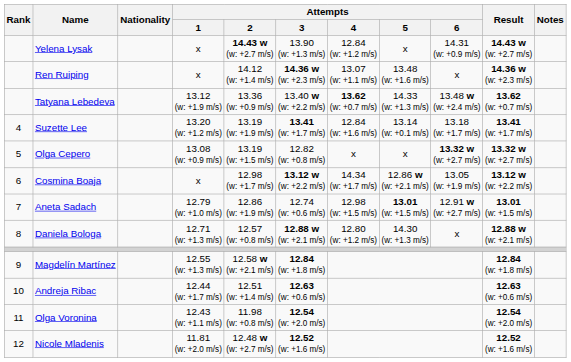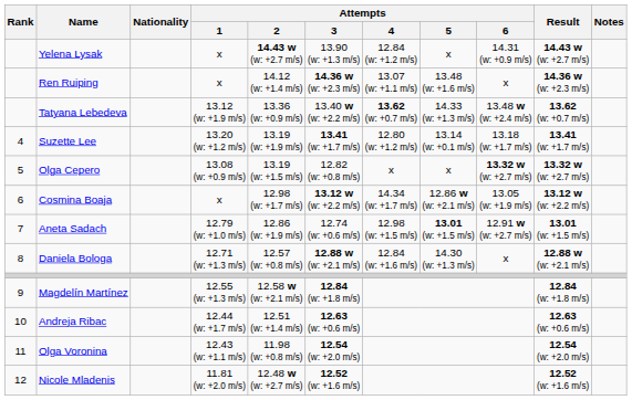Suzette Lee | Attempts / 4: 12.84 (w: +1.6 m/s) -> 12.80 (w: +1.2 m/s)
Daniela Bologa | Attempts / 4: 12.80 (w: +1.2 m/s) -> 12.84 (w: +1.6 m/s)
